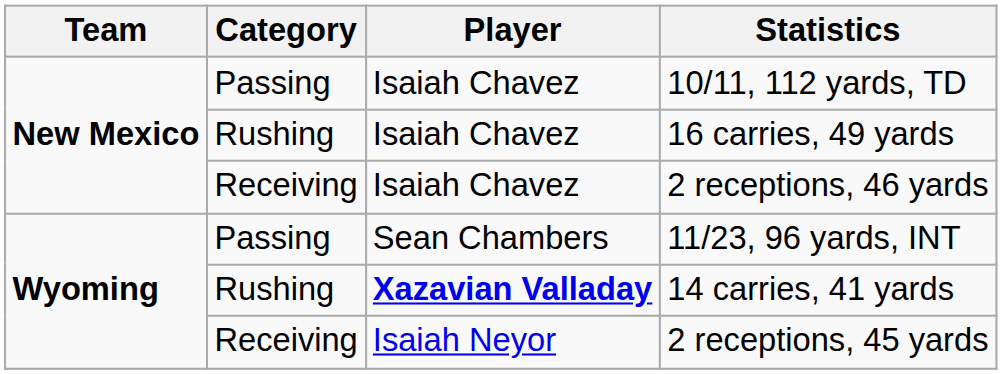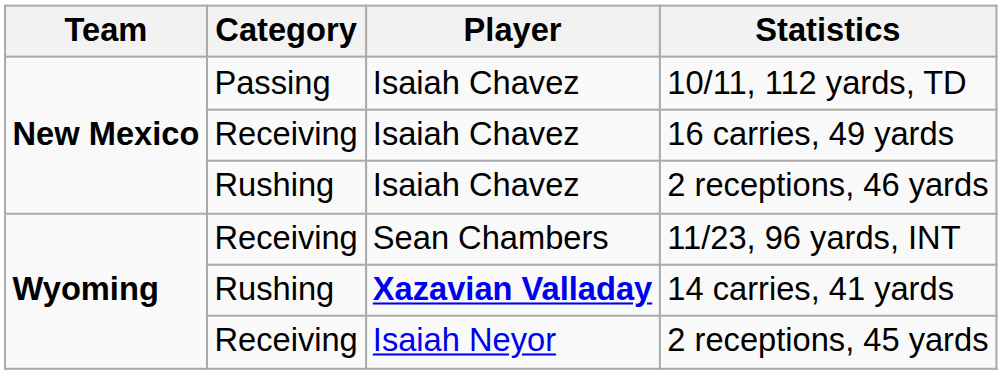16 carries, 49 yards | Category: Rushing -> Receiving
2 receptions, 46 yards | Category: Receiving -> Rushing
11/23, 96 yards, INT | Category: Passing -> Receiving
